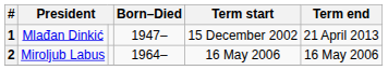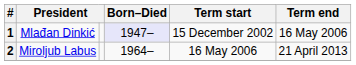1 | Born–Died: no background -> lavender background
1 | Term end: 21 April 2013 -> 16 May 2006
2 | Term end: 16 May 2006 -> 21 April 2013
